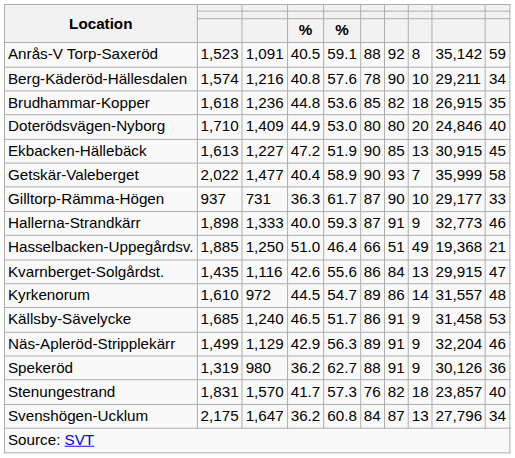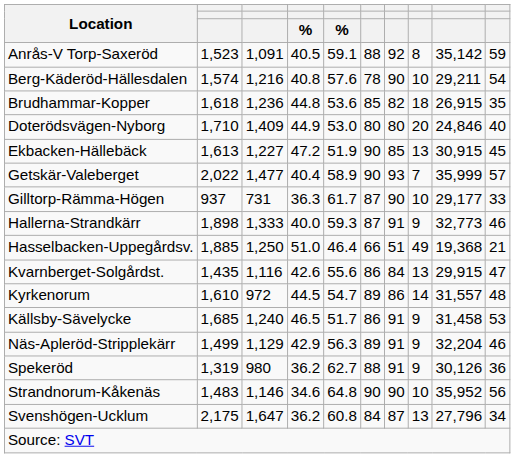Berg-Käderöd-Hällesdalen | column 10: 34 -> 54
Getskär-Valeberget | column 10: 58 -> 57
- row: Stenungestrand | 1,831 | 1,570 | 41.7 | 57.3 | 76 | 82 | 18 | 23,857 | 40
+ row: Strandnorum-Kåkenäs | 1,483 | 1,146 | 34.6 | 64.8 | 90 | 90 | 10 | 35,952 | 56
